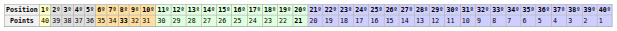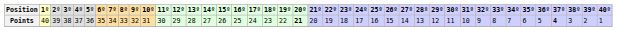Points | 8º: bold -> normal
Points | 37º: normal -> bold
